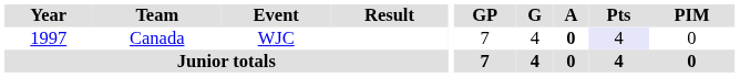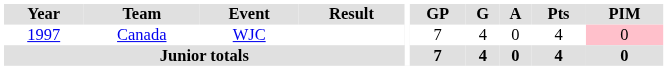Canada | A: bold -> normal
Canada | Pts: lavender background -> no background
Canada | PIM: no background -> pink background
